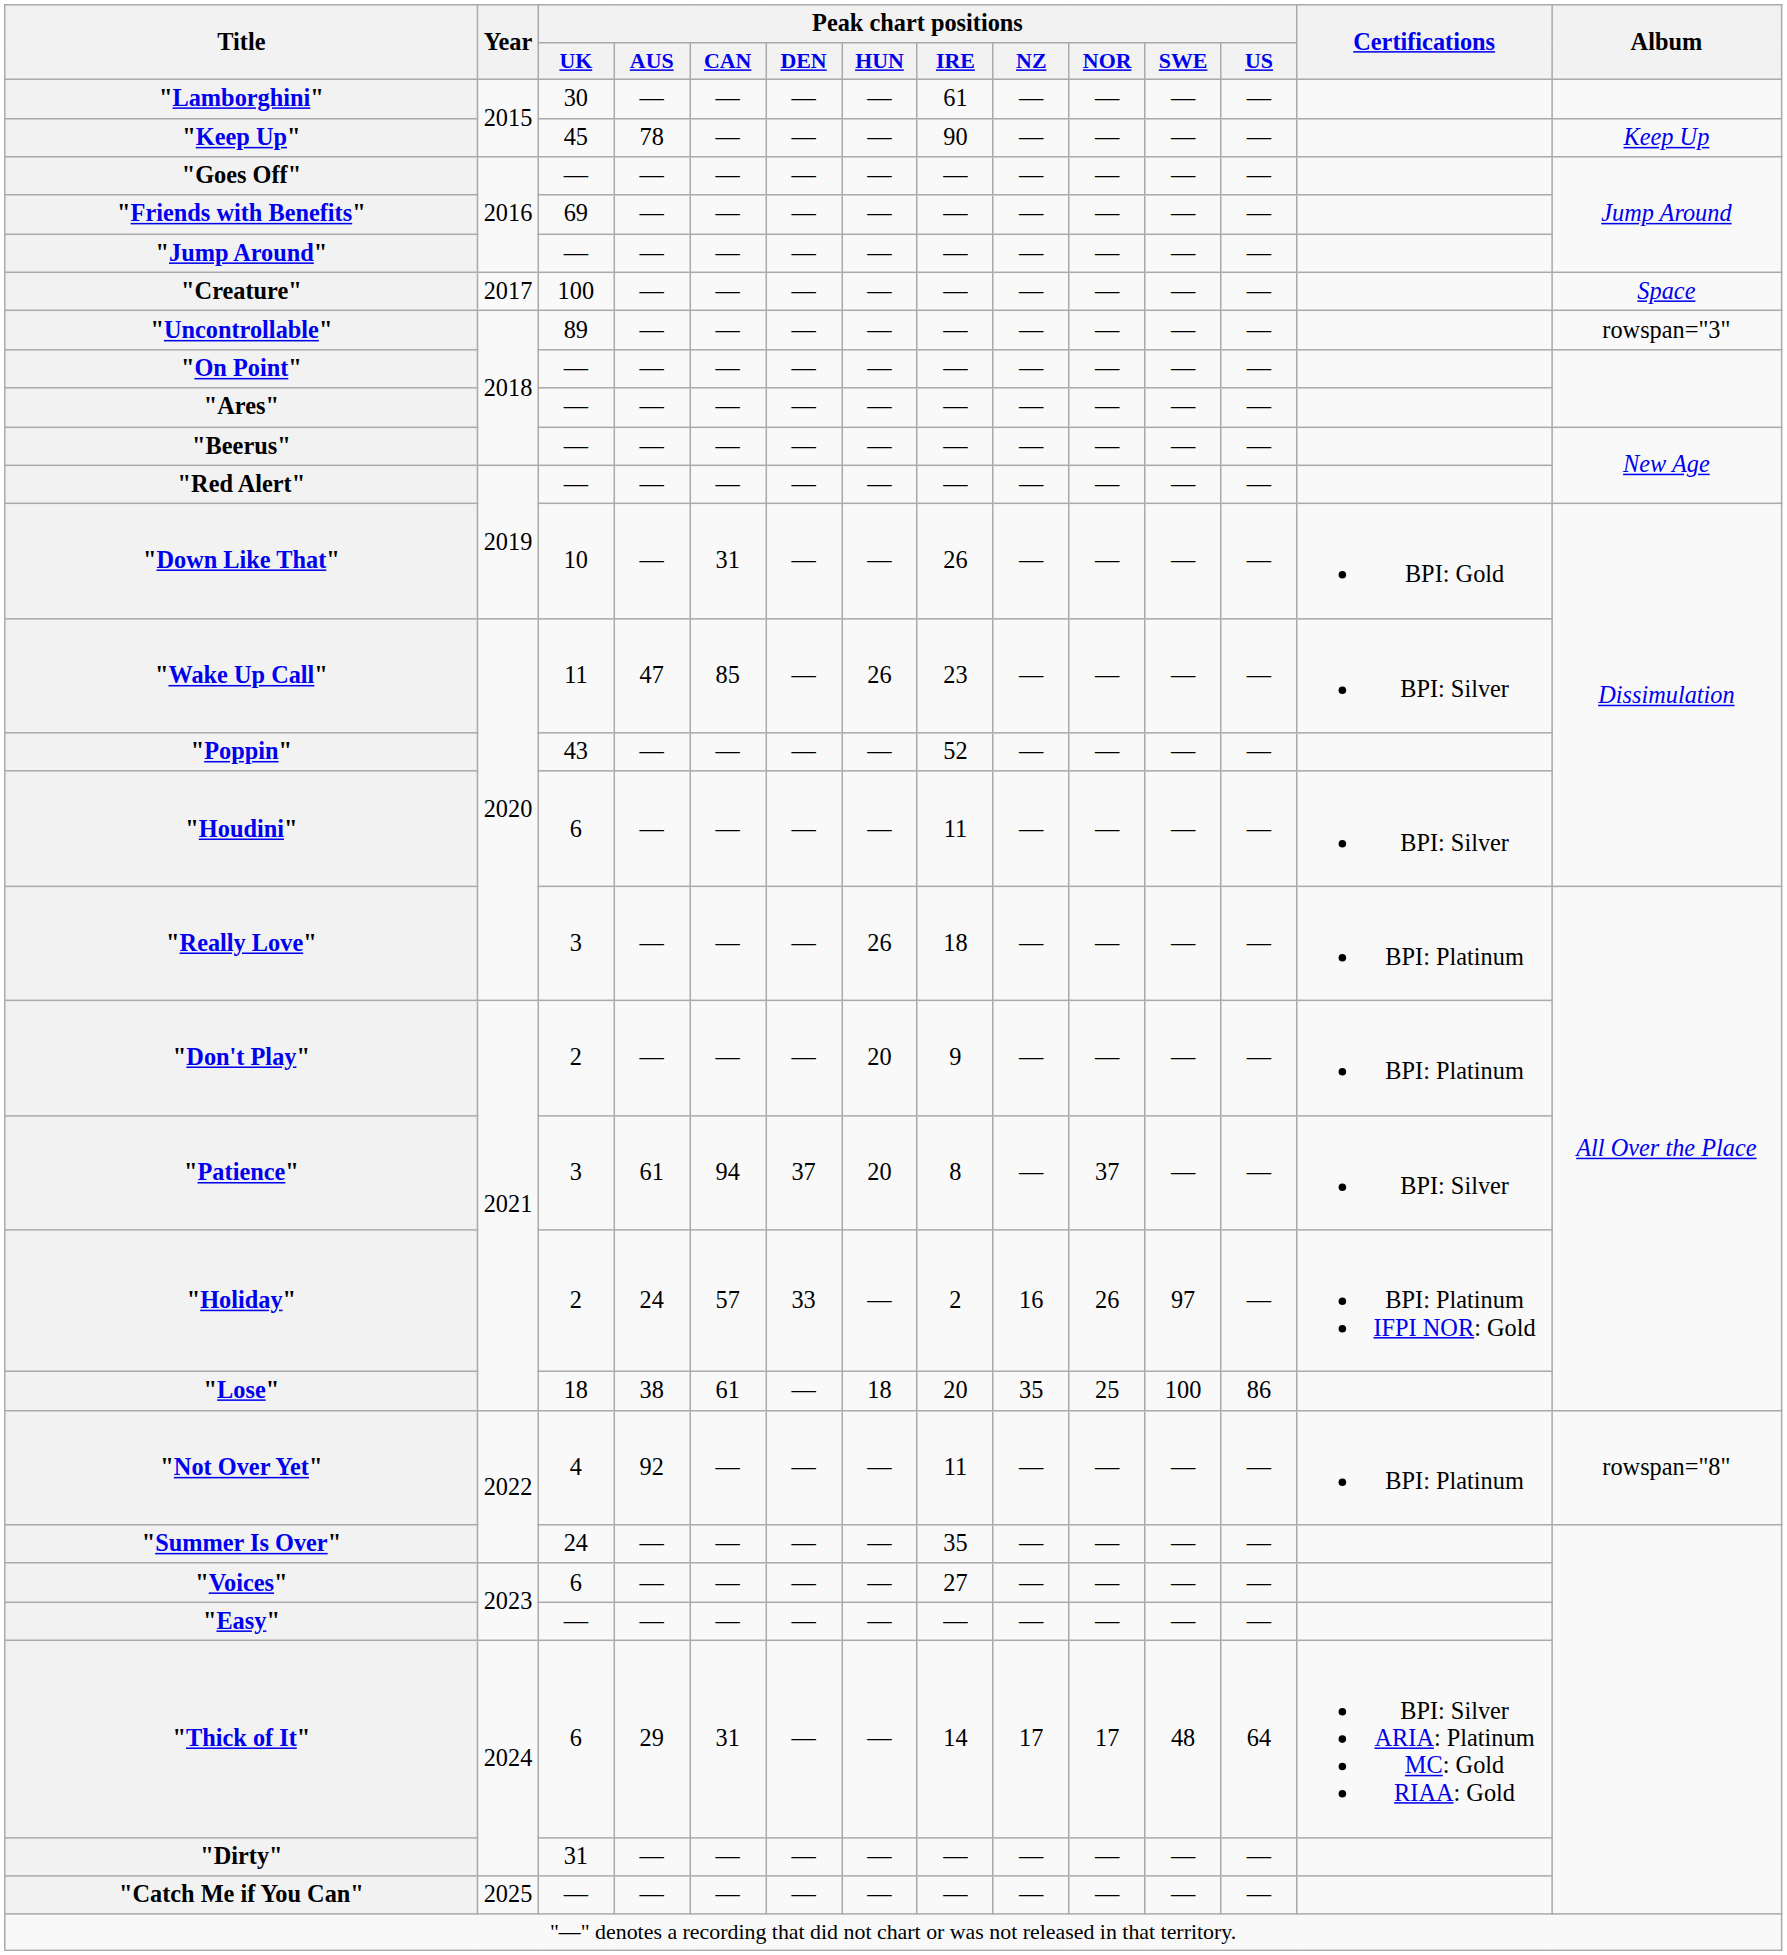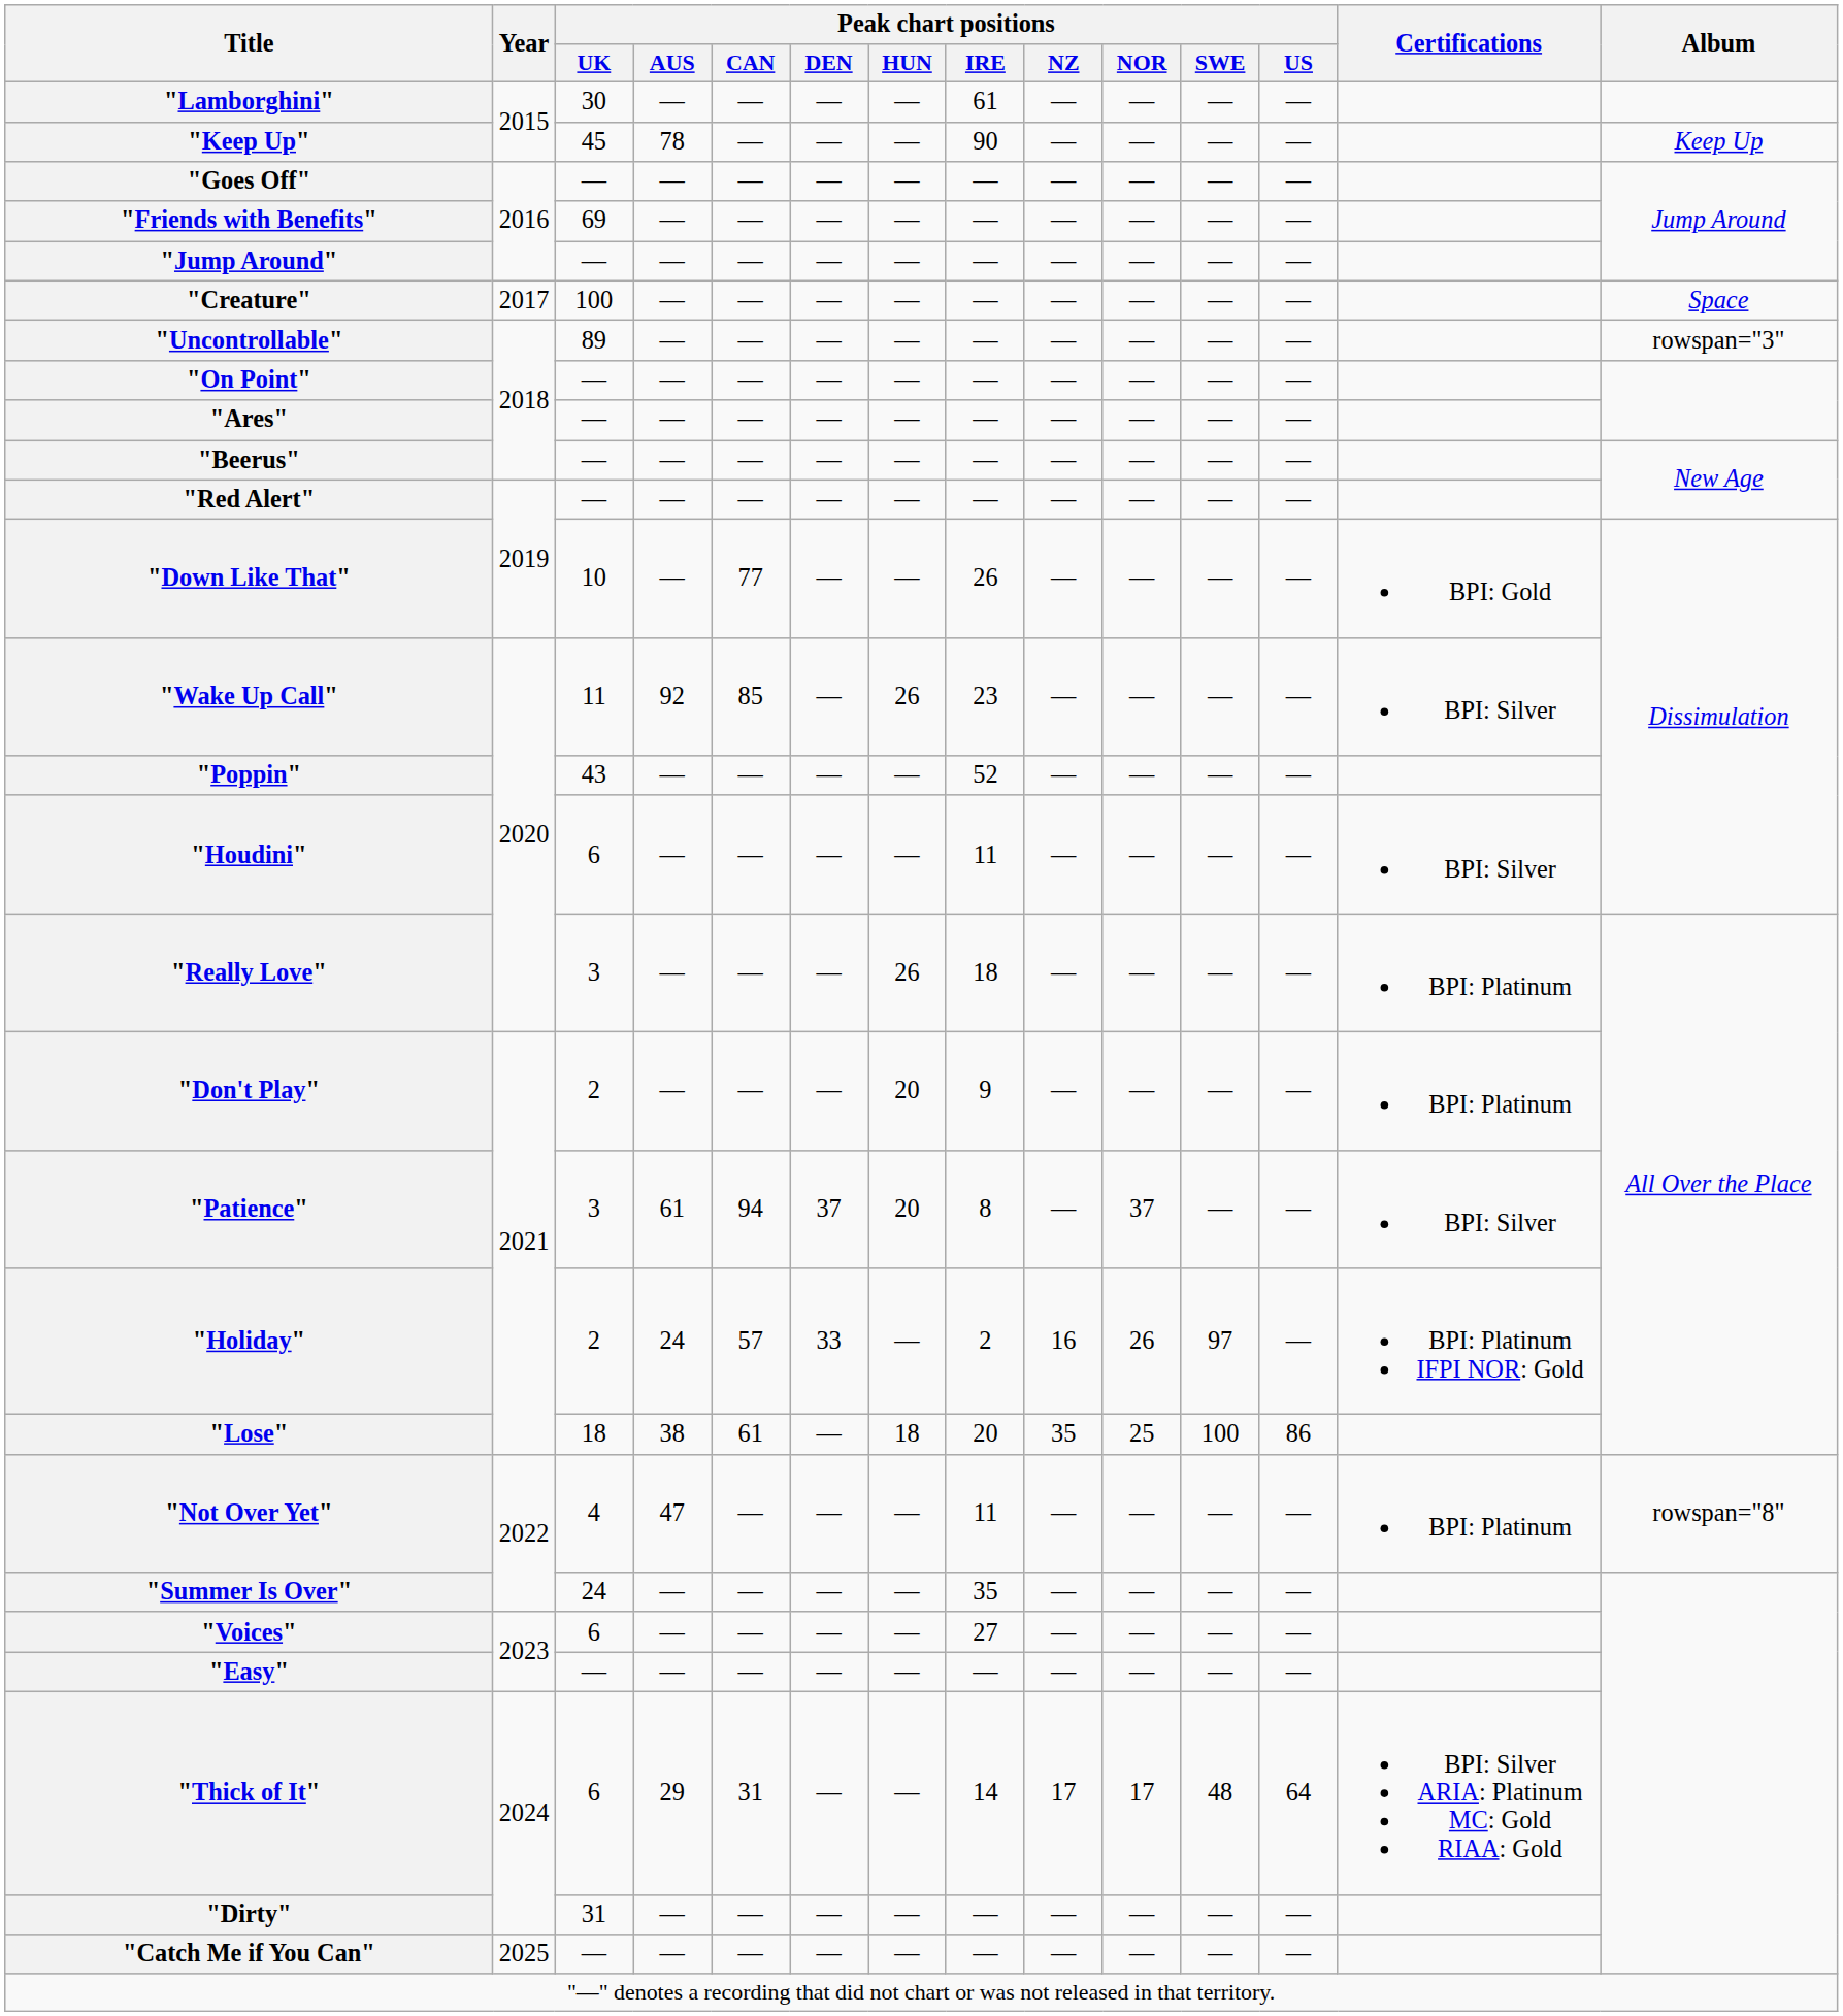"Down Like That" | Peak chart positions / CAN: 31 -> 77
"Wake Up Call" | Peak chart positions / AUS: 47 -> 92
"Not Over Yet" | Peak chart positions / AUS: 92 -> 47
